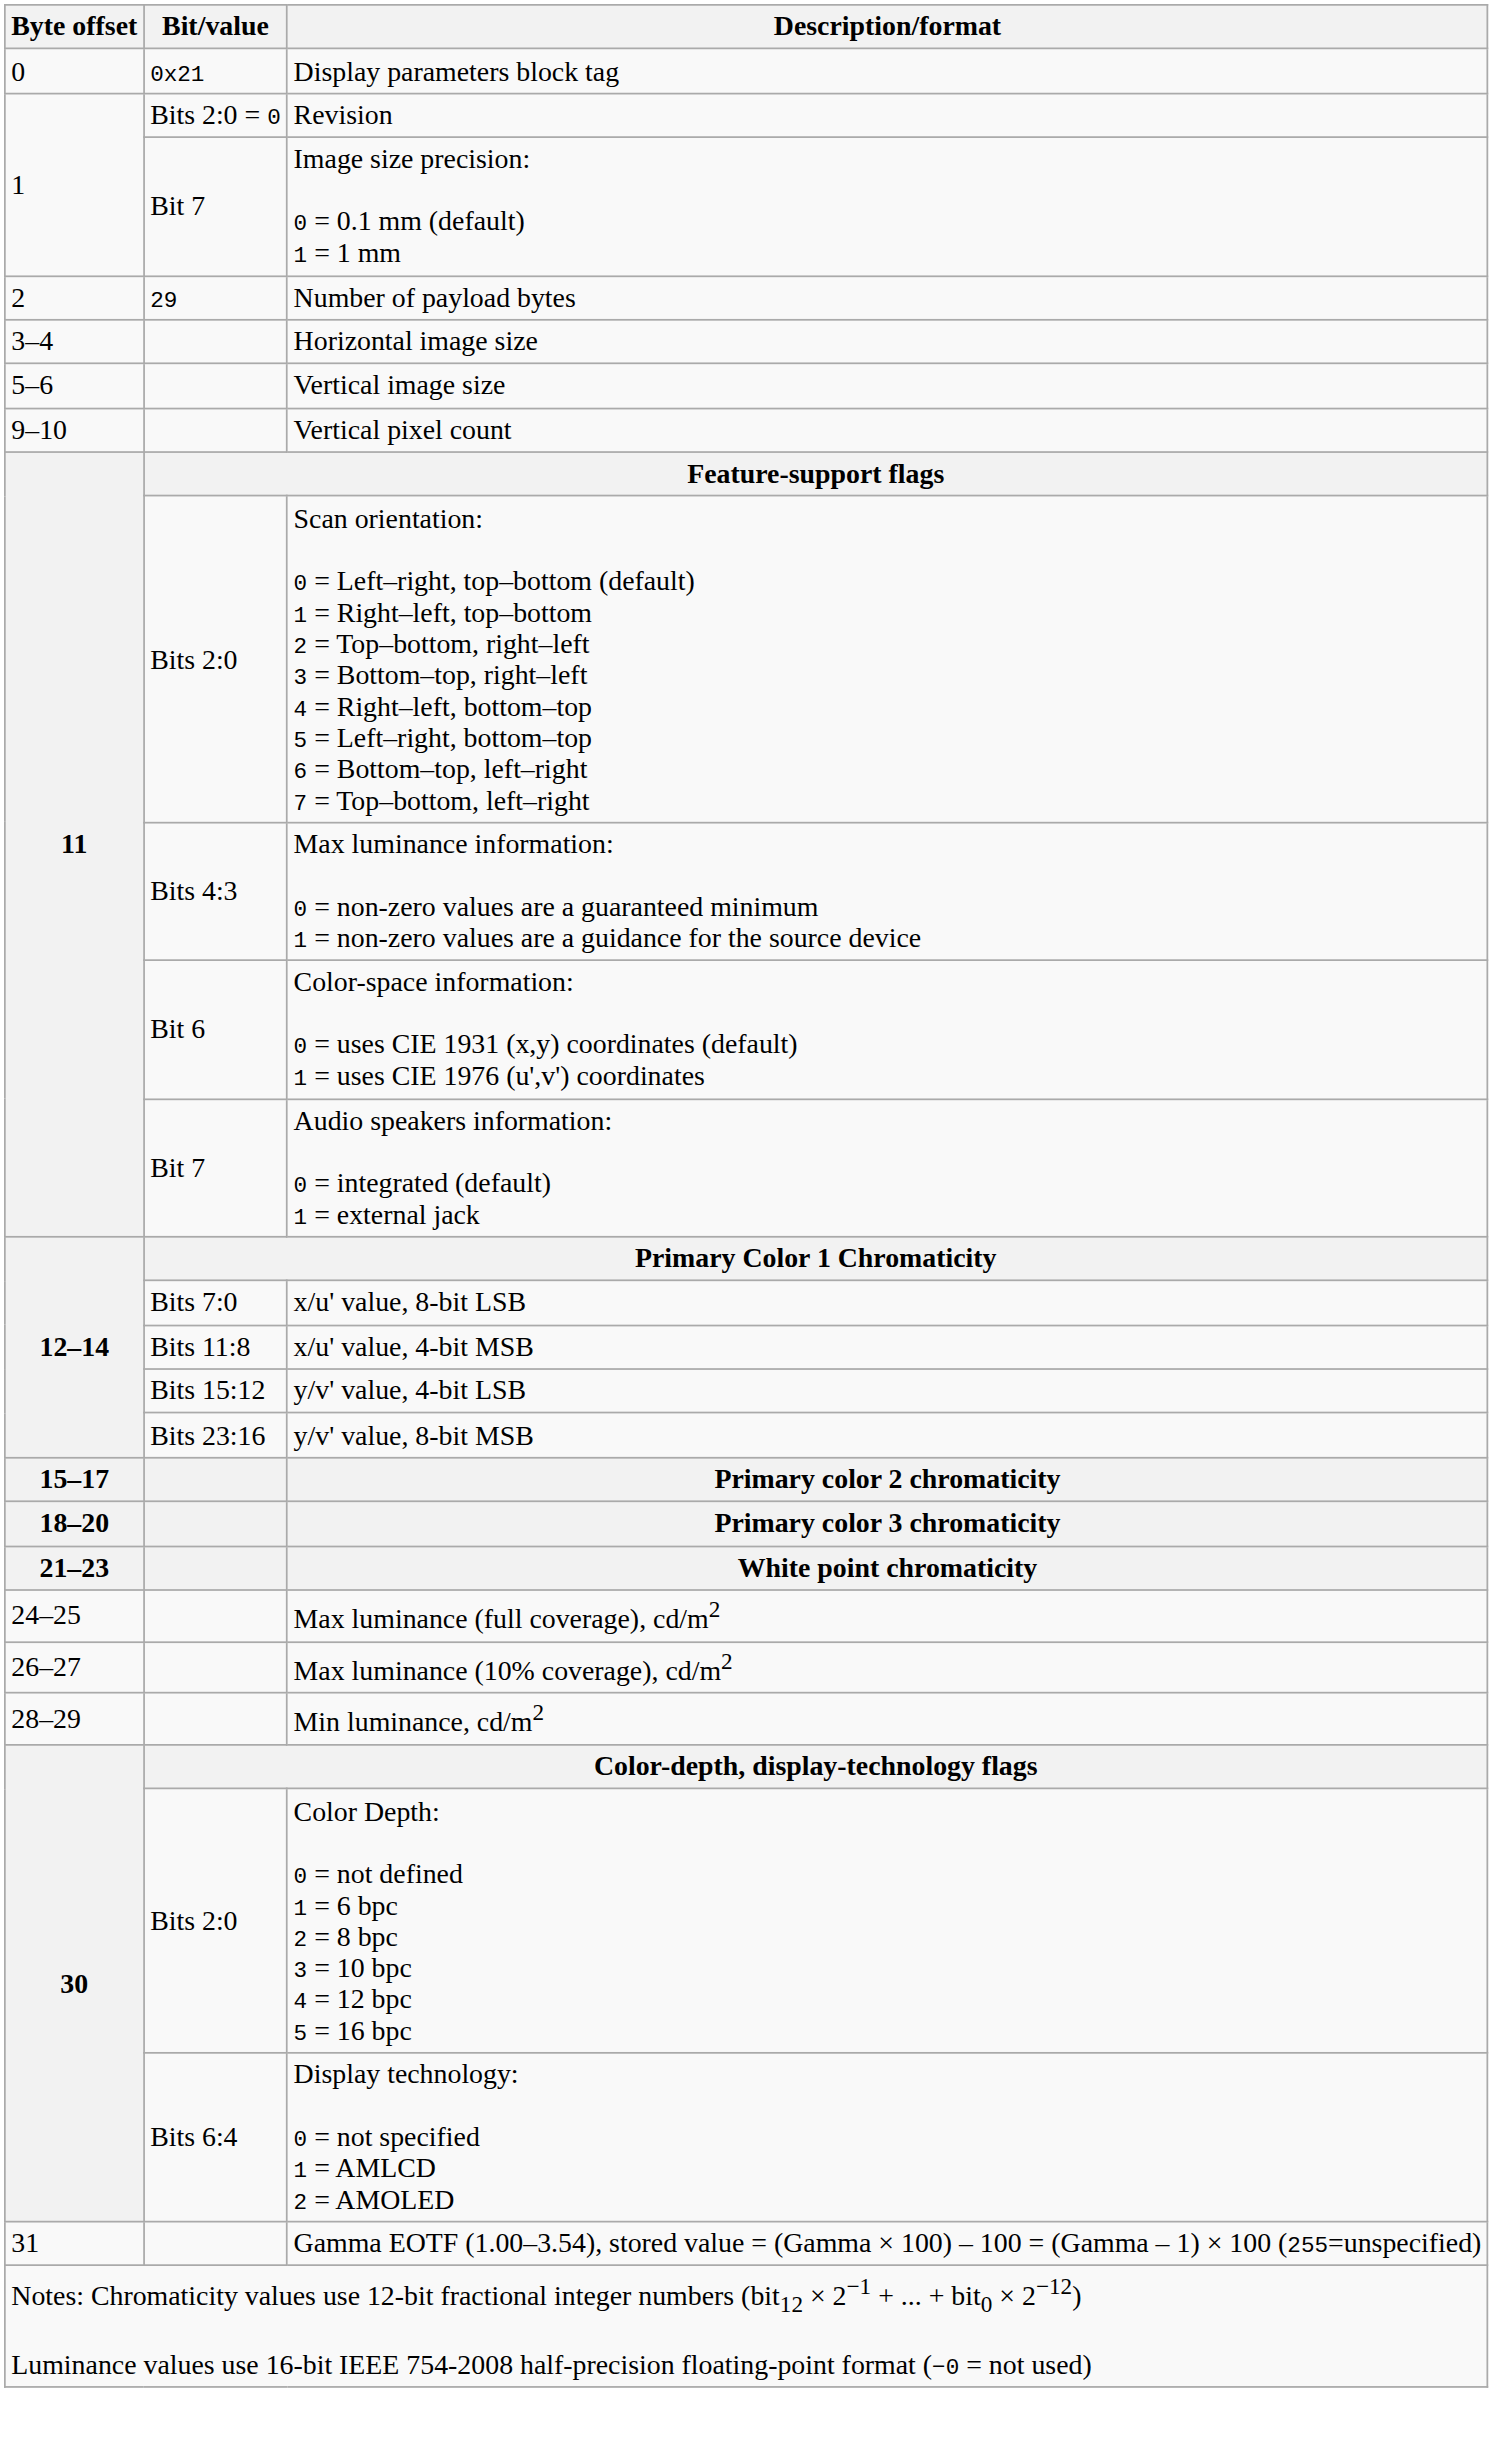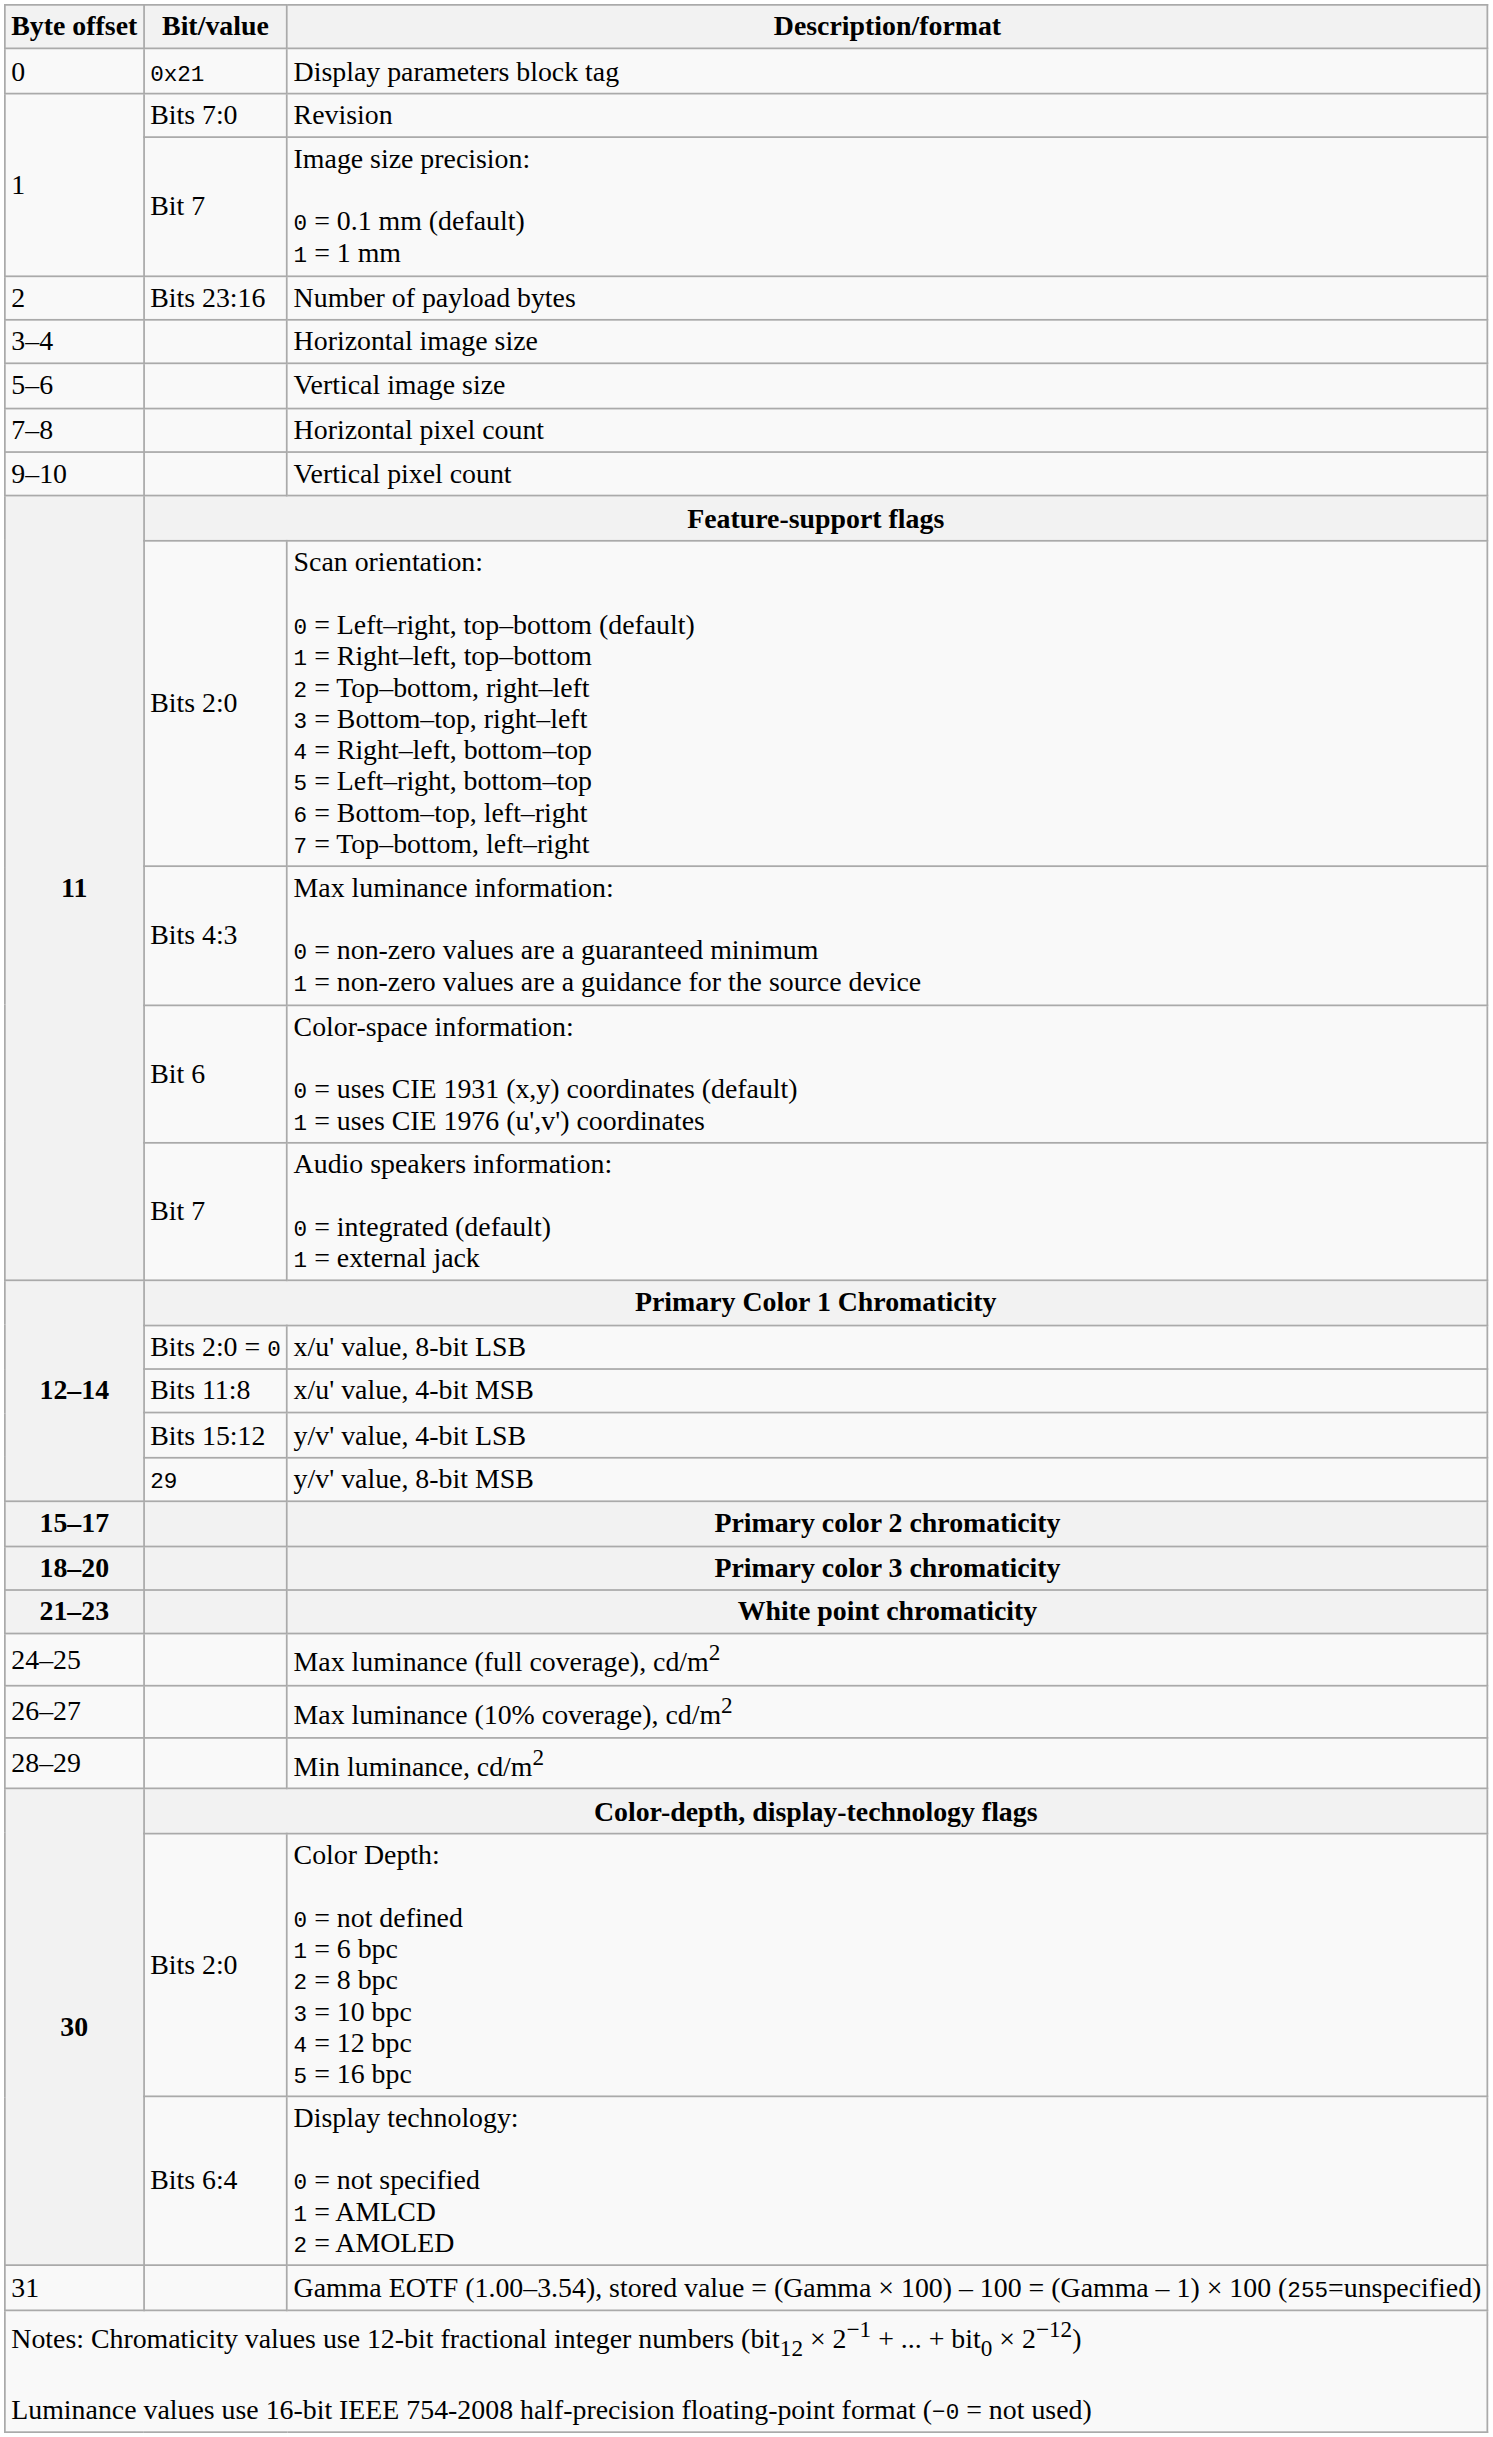Revision | Bit/value: Bits 2:0 = 0 -> Bits 7:0
Number of payload bytes | Bit/value: 29 -> Bits 23:16
+ row: 7–8 | Horizontal pixel count
x/u' value, 8-bit LSB | Bit/value: Bits 7:0 -> Bits 2:0 = 0
y/v' value, 8-bit MSB | Bit/value: Bits 23:16 -> 29
